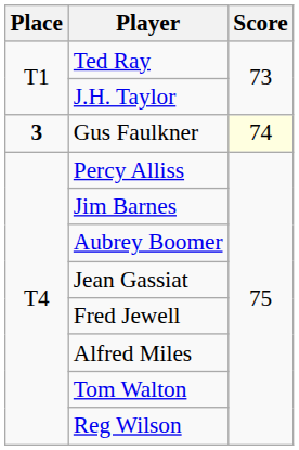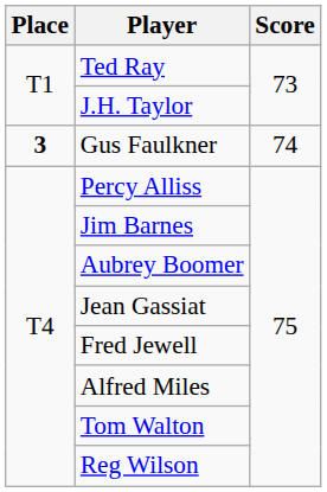Gus Faulkner | Score: lightyellow background -> no background
